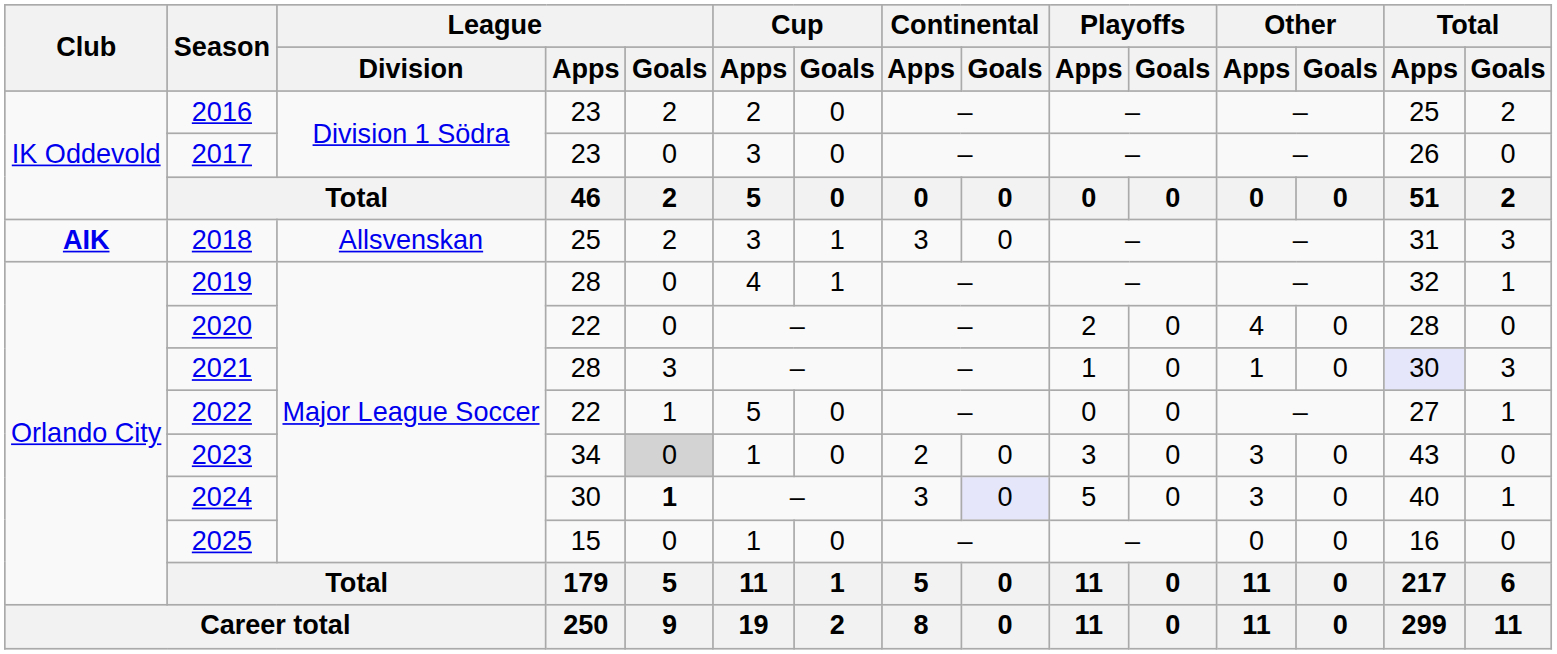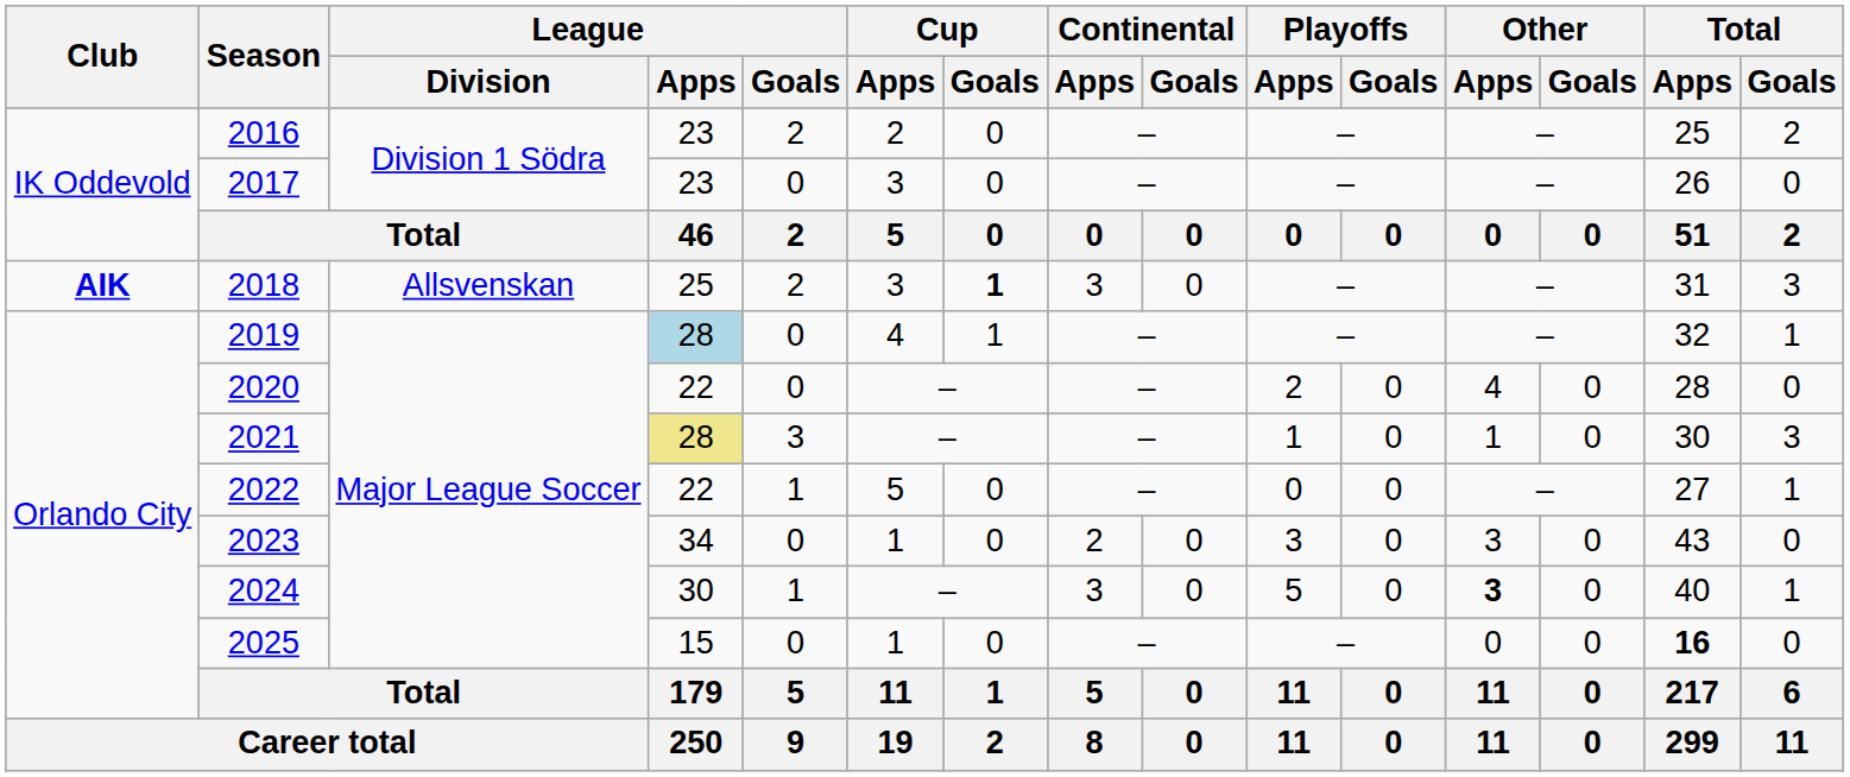2018 | Cup / Goals: normal -> bold
2019 | League / Apps: no background -> lightblue background
2021 | League / Apps: no background -> khaki background
2021 | Total / Apps: lavender background -> no background
2023 | League / Goals: lightgrey background -> no background
2024 | League / Goals: bold -> normal
2024 | Continental / Goals: lavender background -> no background
2024 | Other / Apps: normal -> bold
2025 | Total / Apps: normal -> bold
